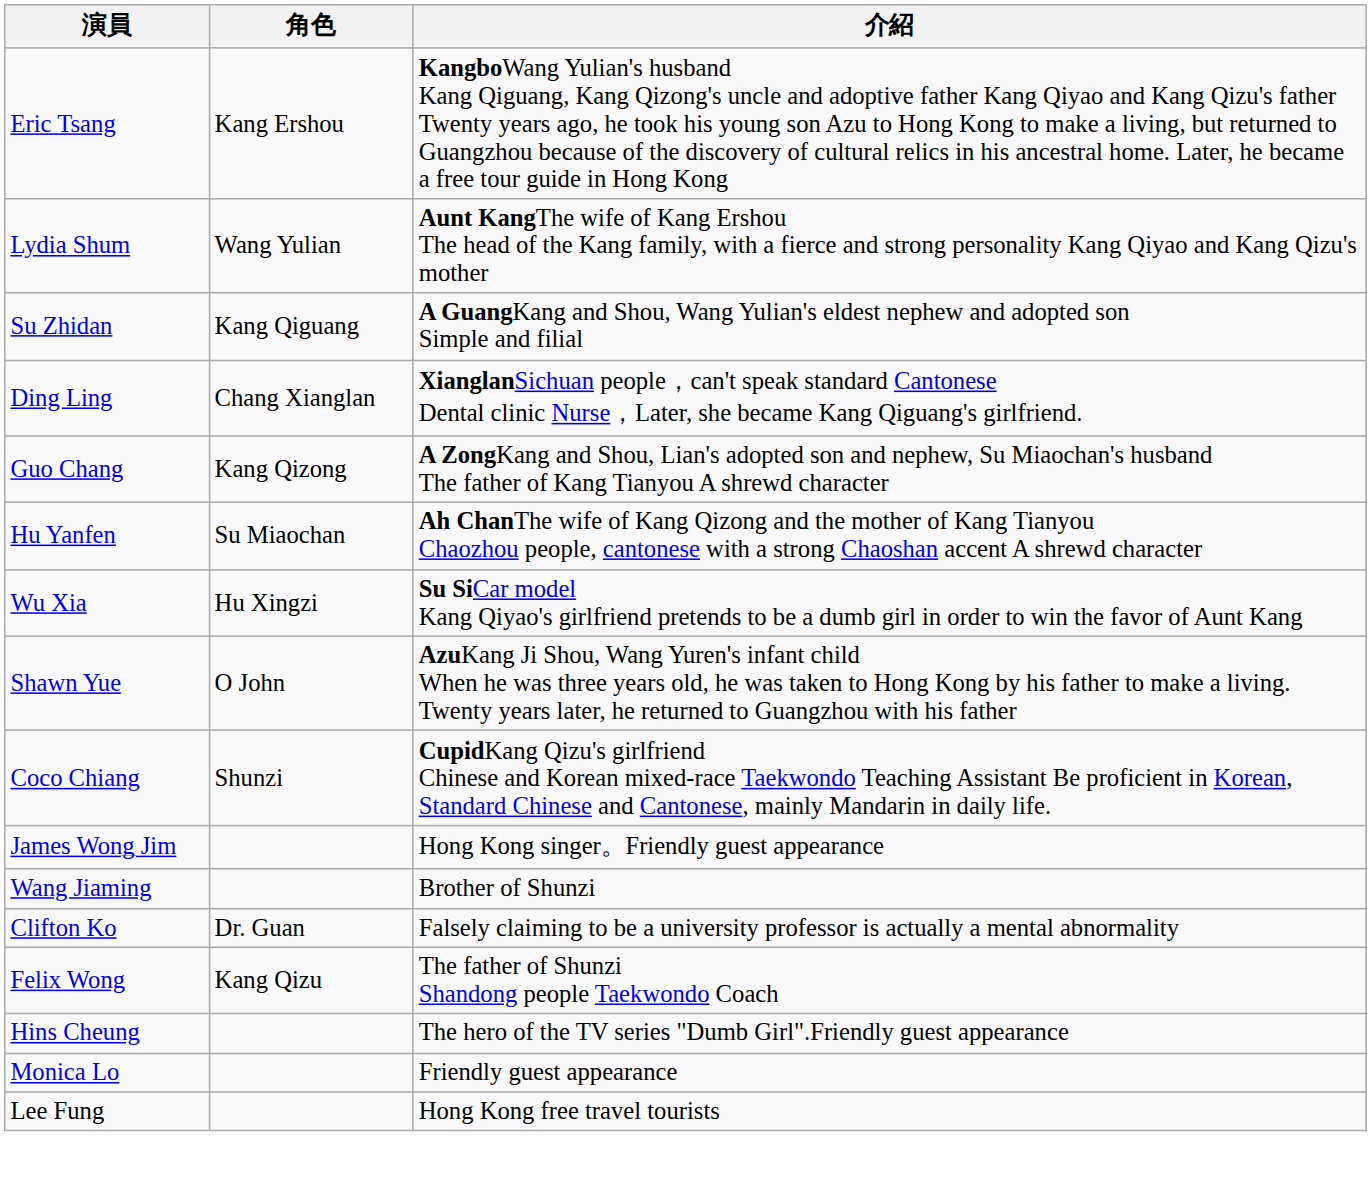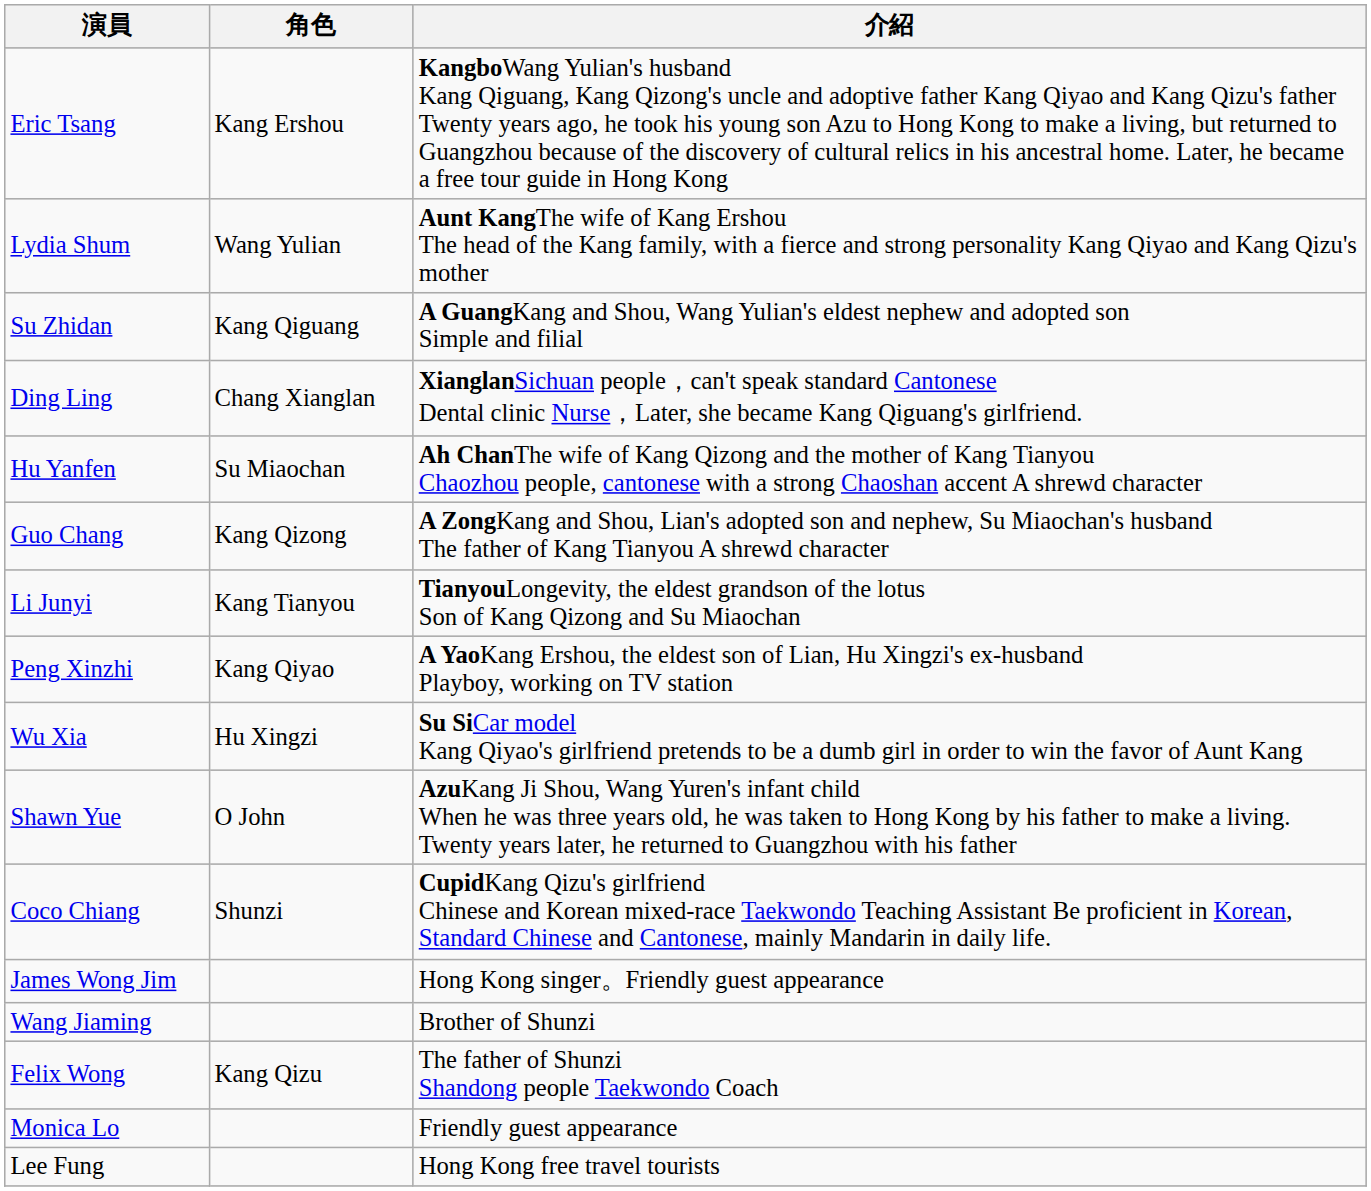rows swapped: Guo Chang <-> Hu Yanfen
+ row: Li Junyi | Kang Tianyou | TianyouLongevity, the eldest grandson of the lotus Son of Kang Qizong and Su Miaochan
+ row: Peng Xinzhi | Kang Qiyao | A YaoKang Ershou, the eldest son of Lian, Hu Xingzi's ex-husband Playboy, working on TV station
- row: Clifton Ko | Dr. Guan | Falsely claiming to be a university professor is actually a mental abnormality
- row: Hins Cheung | The hero of the TV series "Dumb Girl".Friendly guest appearance
